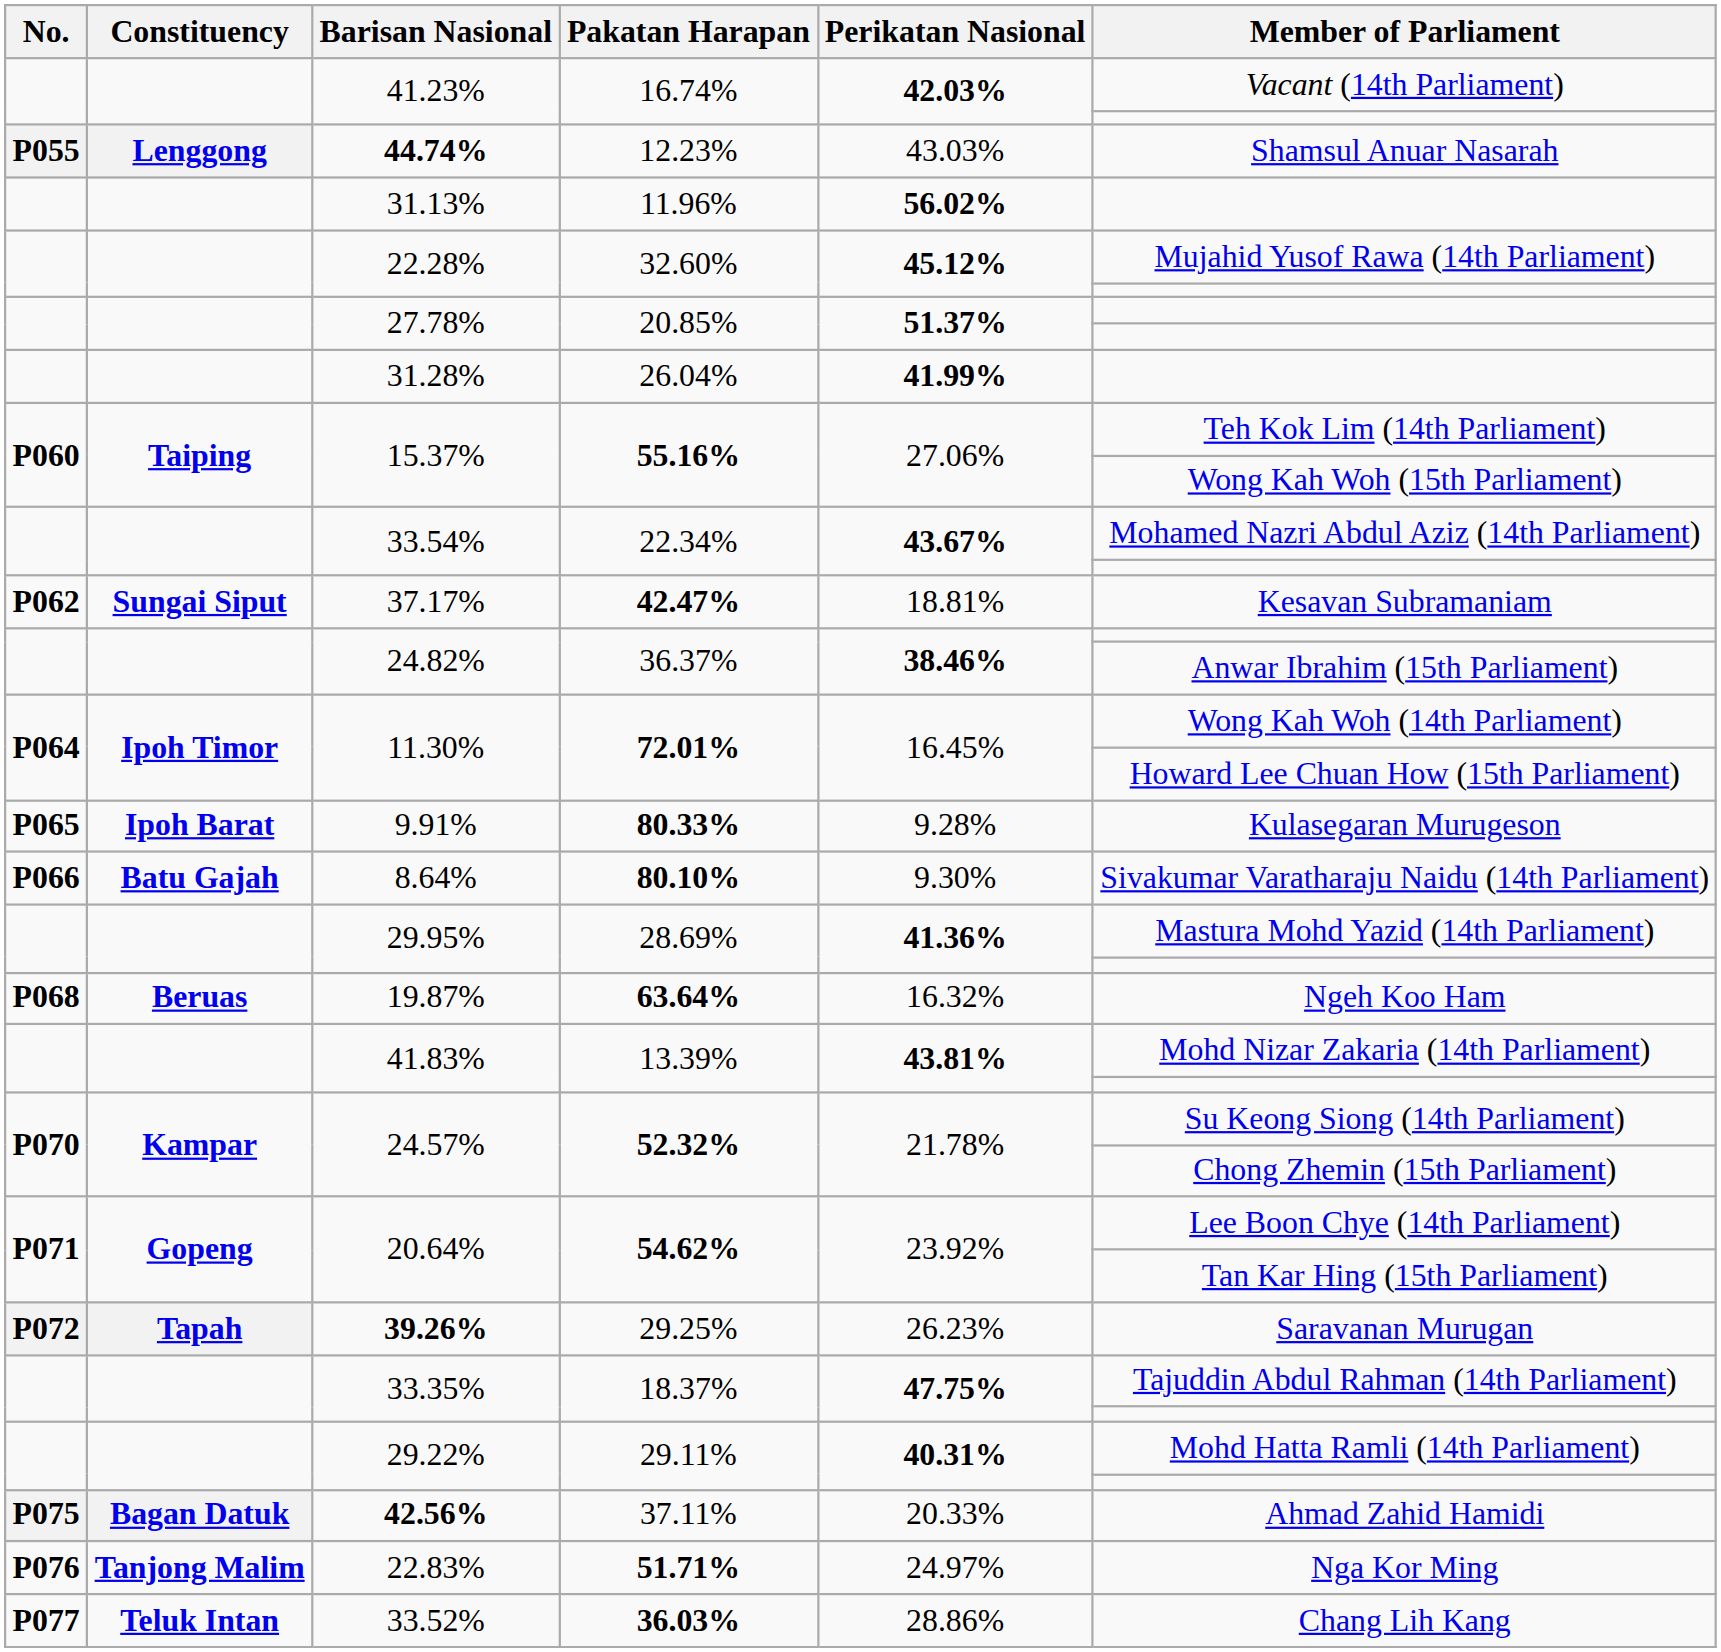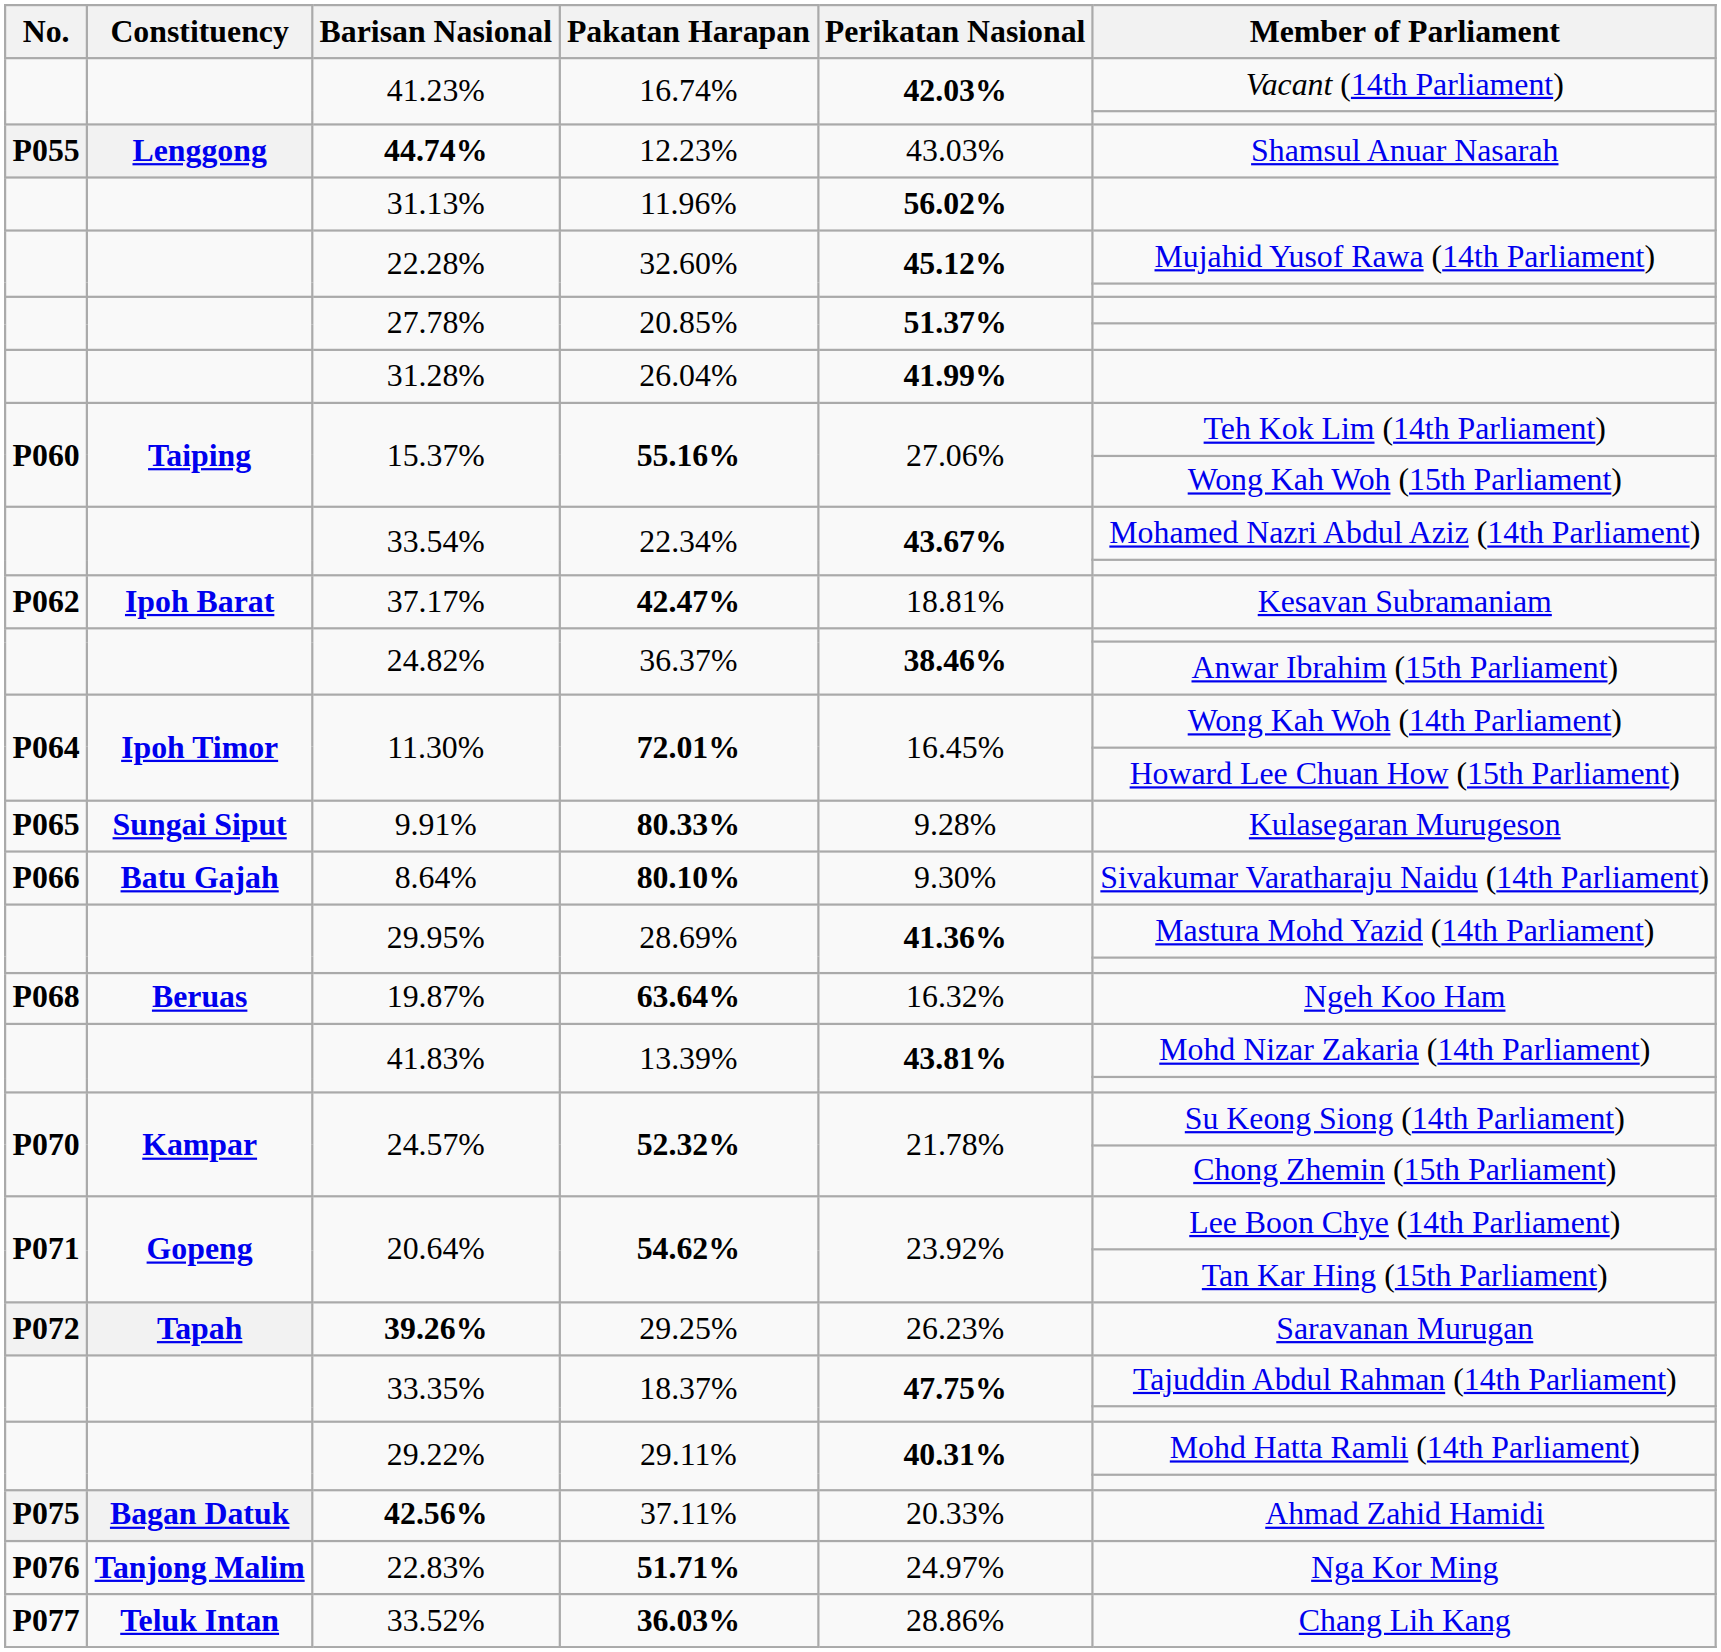37.17% | Constituency: Sungai Siput -> Ipoh Barat
9.91% | Constituency: Ipoh Barat -> Sungai Siput
